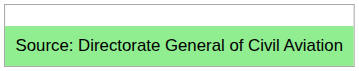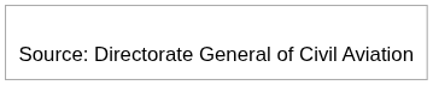row 1 | column 1: lightgreen background -> no background
